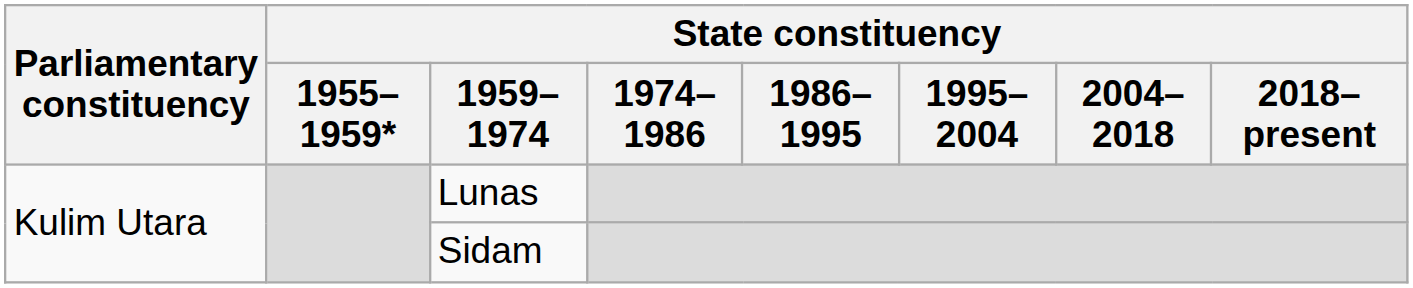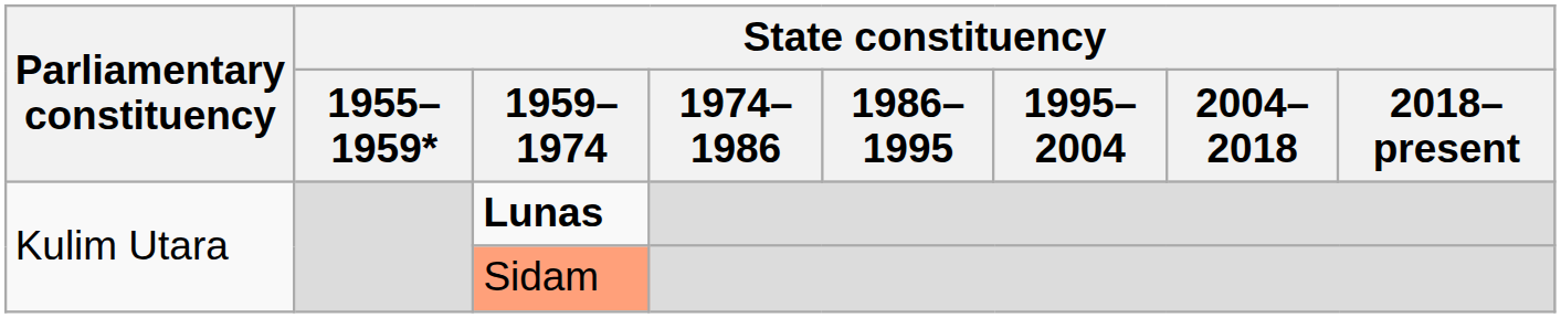Lunas | State constituency / 1959–1974: normal -> bold
Sidam | State constituency / 1959–1974: no background -> lightsalmon background
